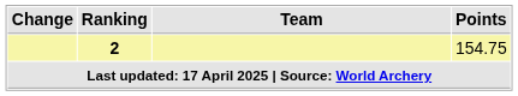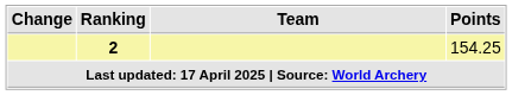row 2 | Points: 154.75 -> 154.25
